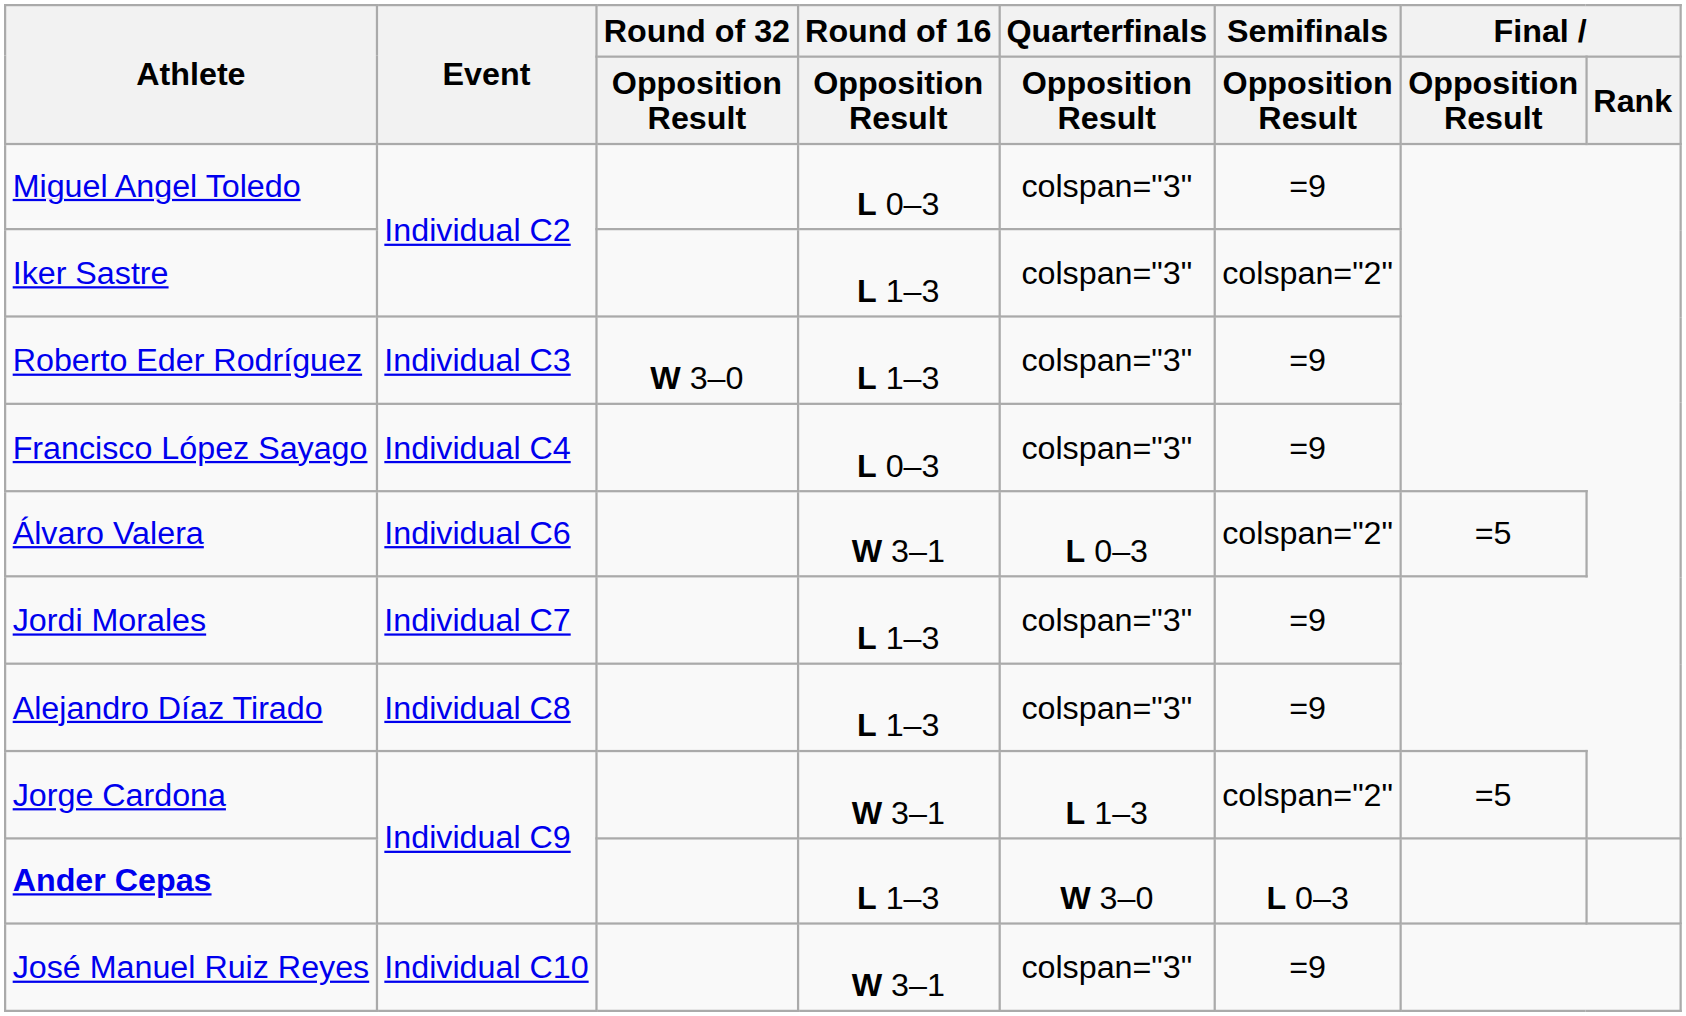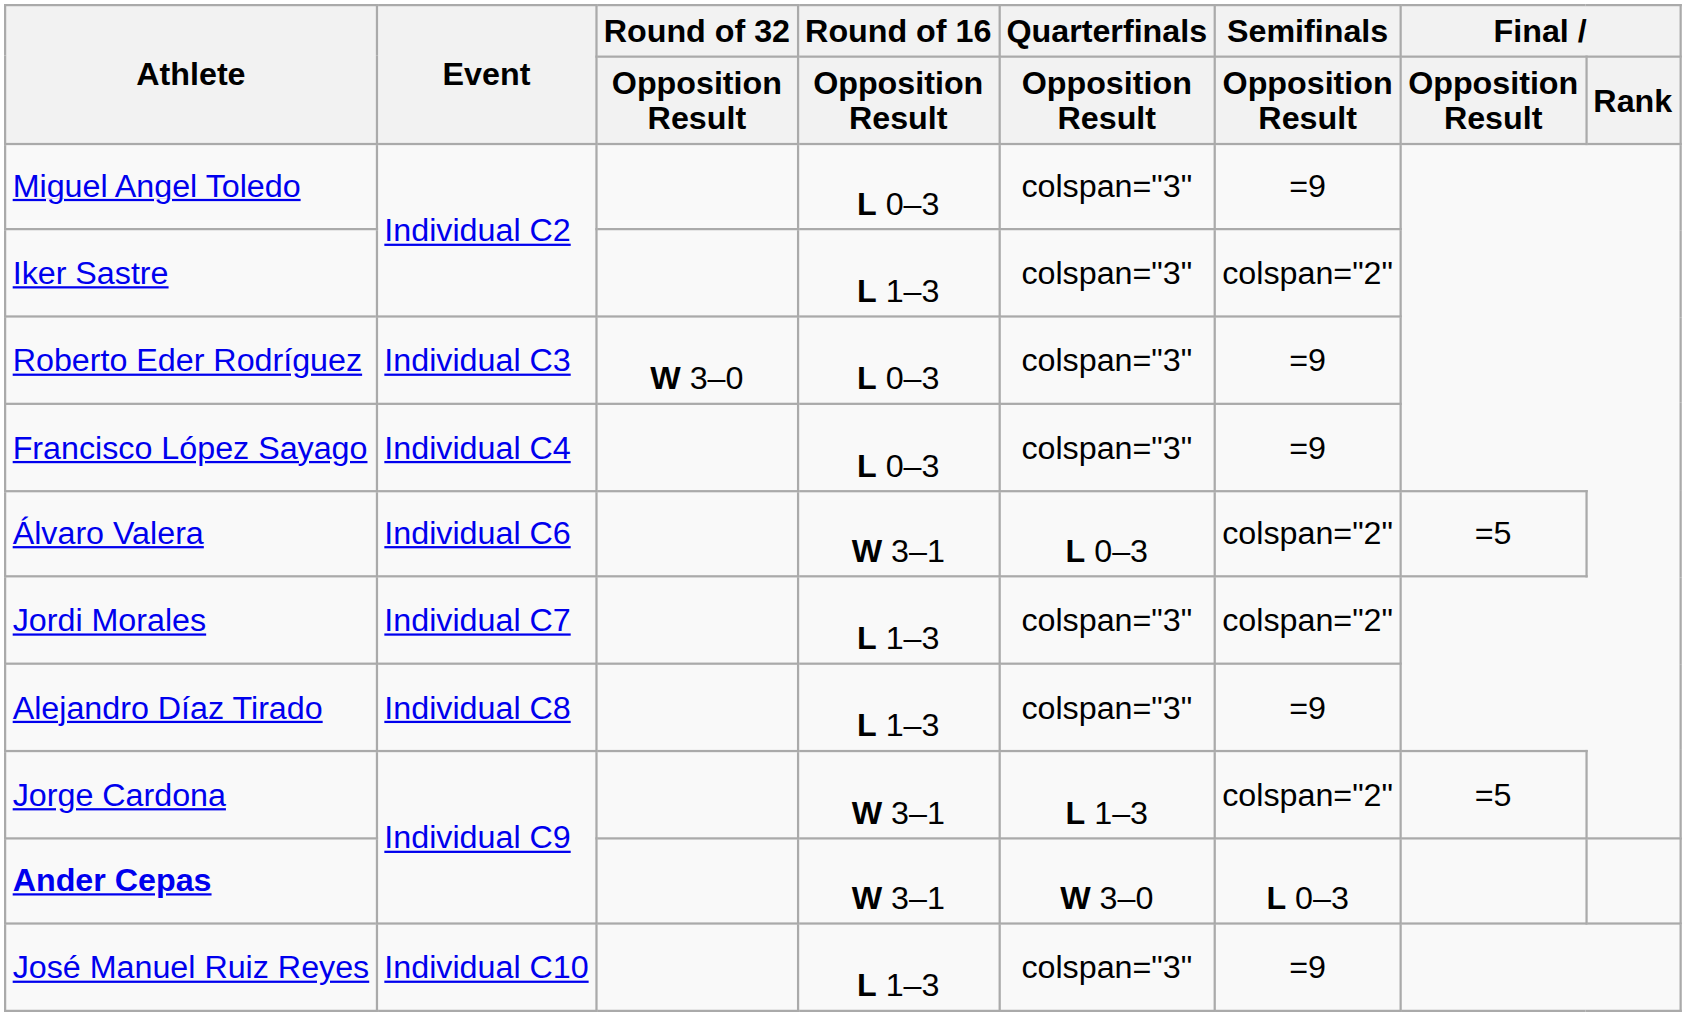Roberto Eder Rodríguez | Round of 16 / Opposition Result: L 1–3 -> L 0–3
Jordi Morales | Semifinals / Opposition Result: =9 -> colspan="2"
Ander Cepas | Round of 16 / Opposition Result: L 1–3 -> W 3–1
José Manuel Ruiz Reyes | Round of 16 / Opposition Result: W 3–1 -> L 1–3
